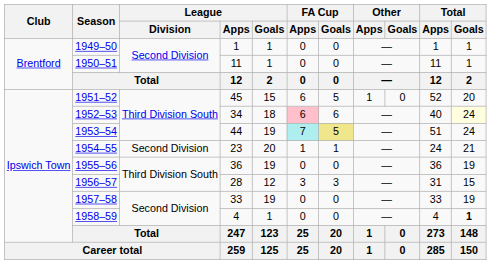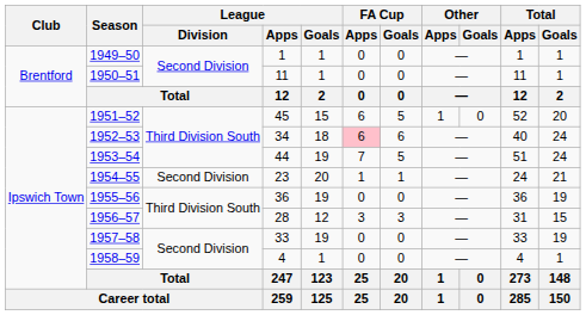1952–53 | Total / Goals: lightyellow background -> no background
1953–54 | FA Cup / Apps: paleturquoise background -> no background
1953–54 | FA Cup / Goals: khaki background -> no background
1958–59 | Total / Goals: bold -> normal
